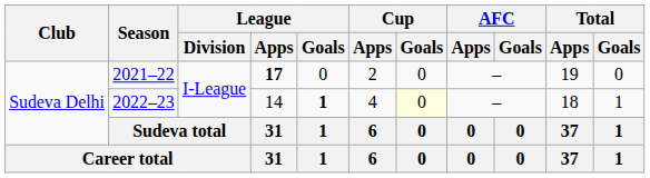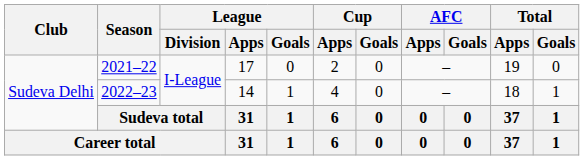2021–22 | League / Apps: bold -> normal
2022–23 | League / Goals: bold -> normal
2022–23 | Cup / Goals: lightyellow background -> no background
